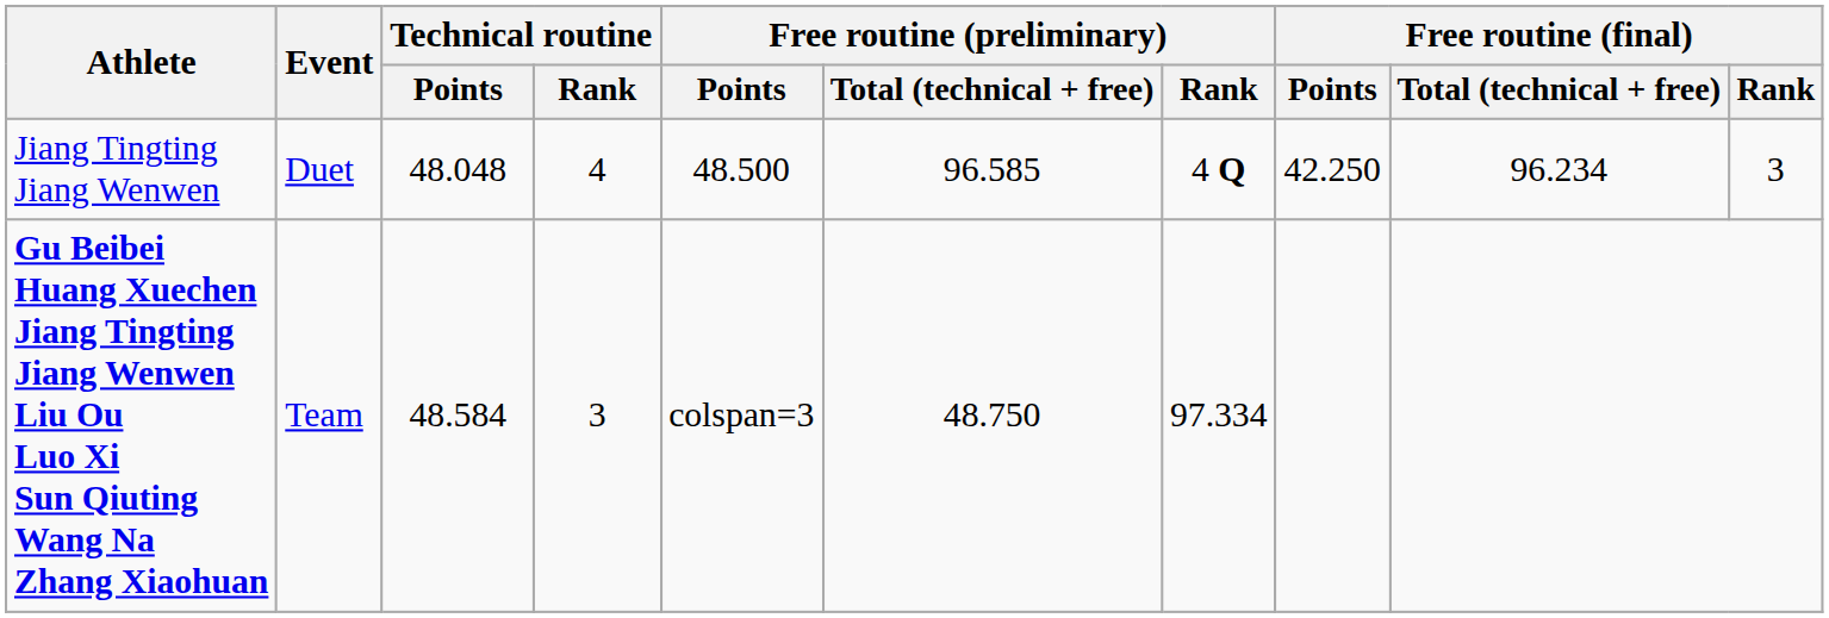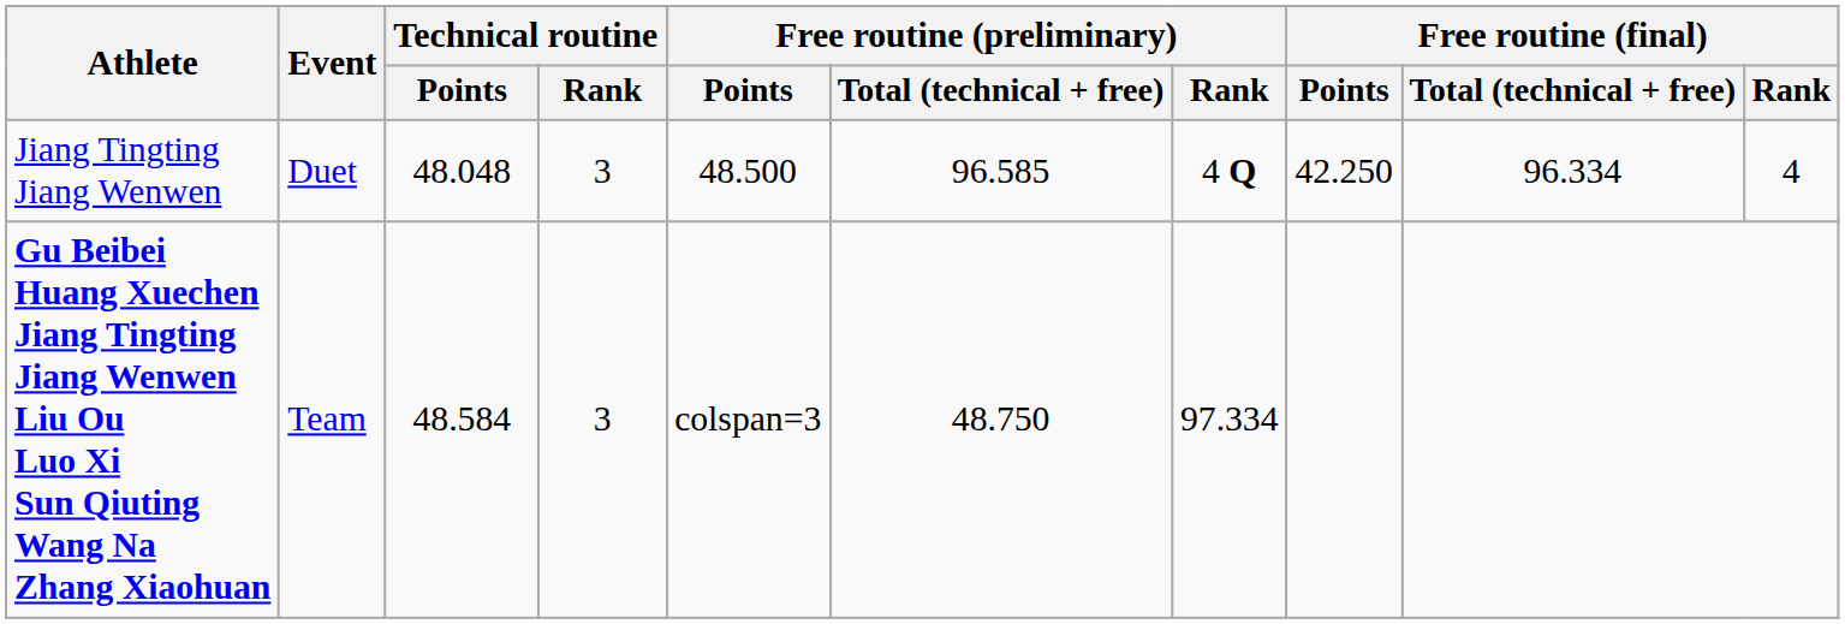Jiang Tingting Jiang Wenwen | Technical routine / Rank: 4 -> 3
Jiang Tingting Jiang Wenwen | Free routine (final) / Total (technical + free): 96.234 -> 96.334
Jiang Tingting Jiang Wenwen | Free routine (final) / Rank: 3 -> 4
